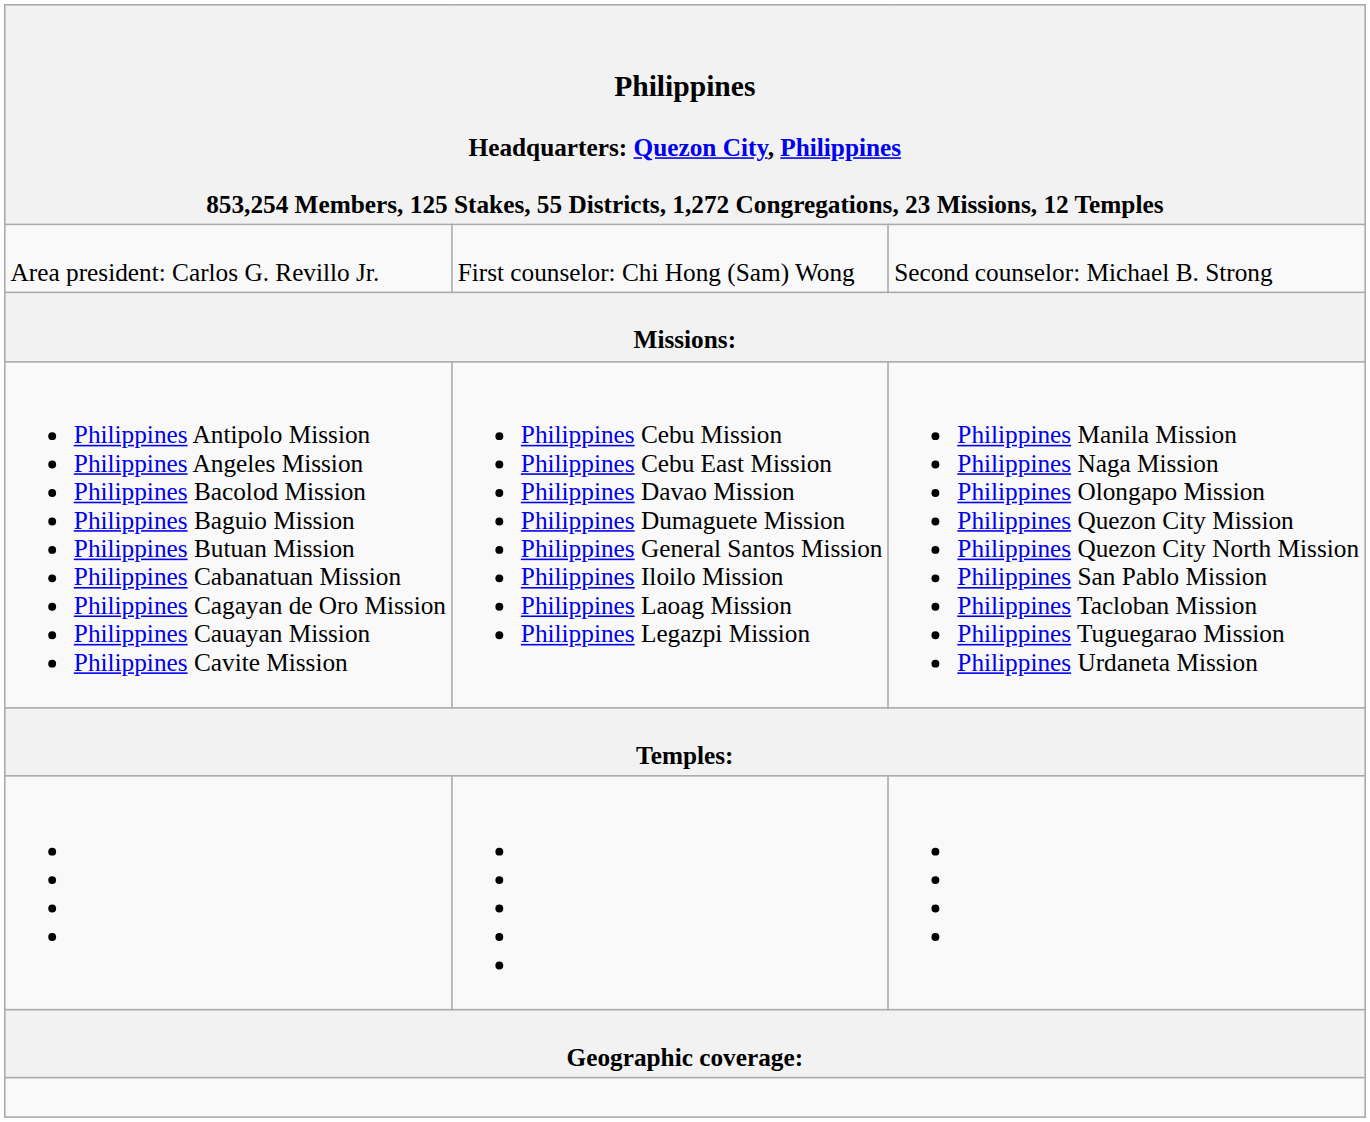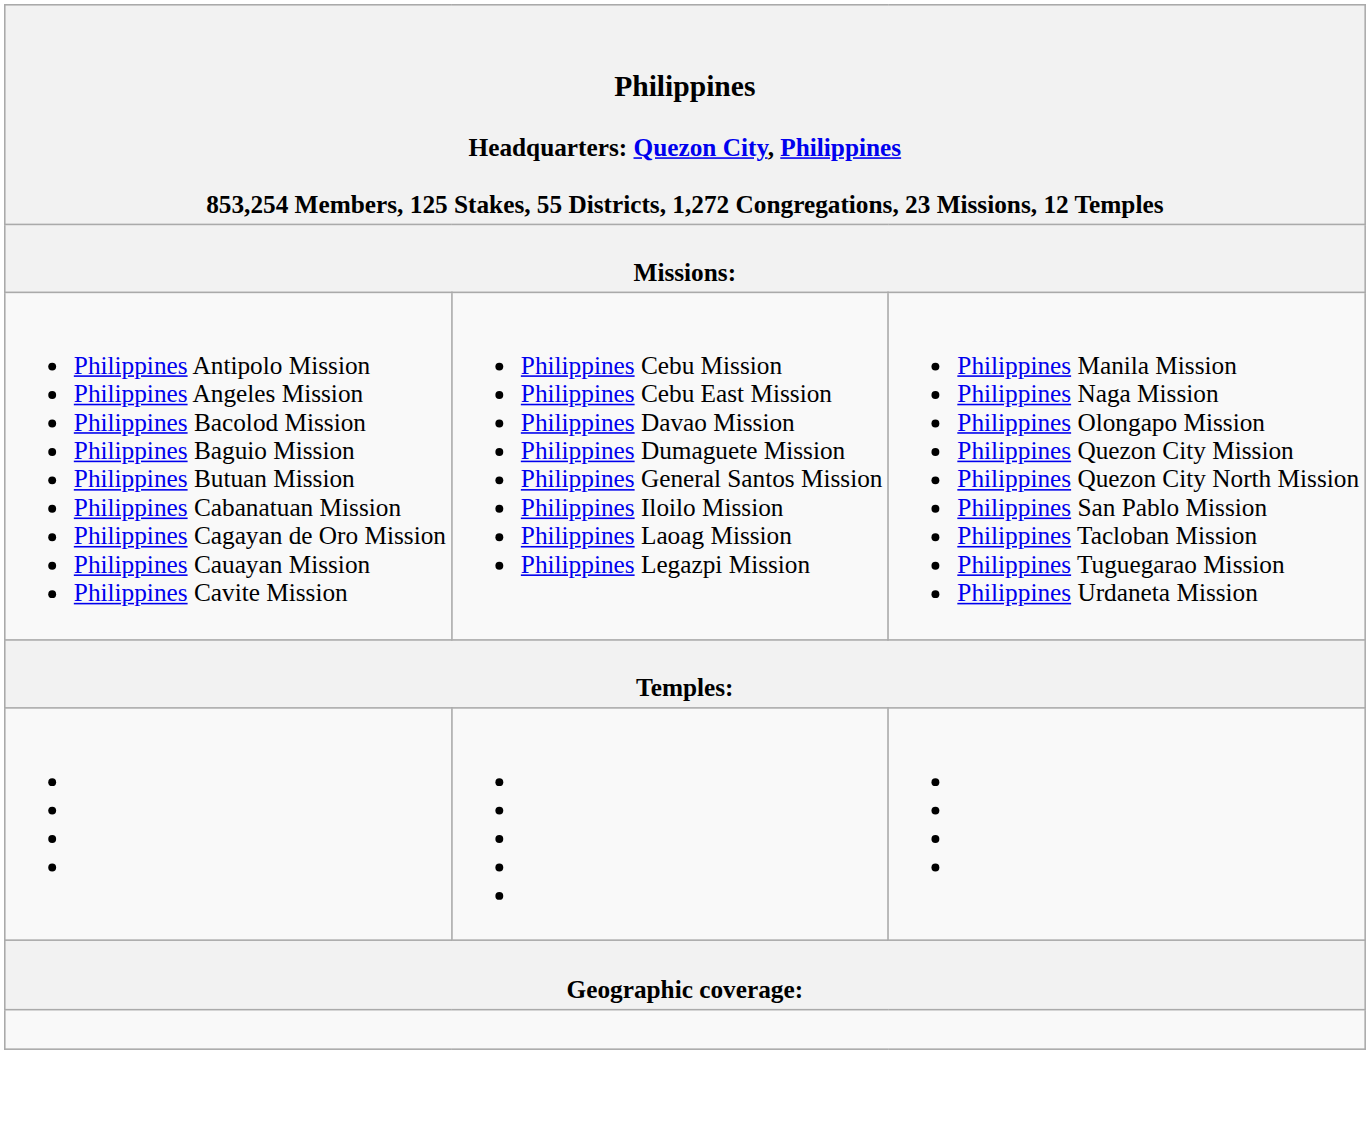- row: Area president: Carlos G. Revillo Jr. | First counselor: Chi Hong (Sam) Wong | Second counselor: Michael B. Strong
